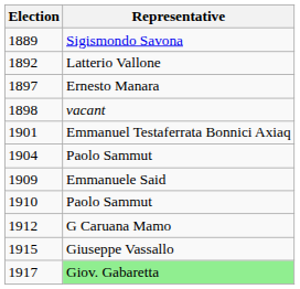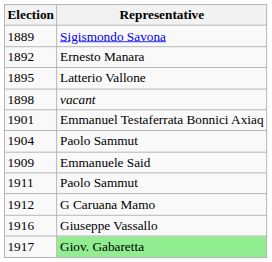row 3 | Representative: Latterio Vallone -> Ernesto Manara
row 4 | Election: 1897 -> 1895
row 4 | Representative: Ernesto Manara -> Latterio Vallone
row 9 | Election: 1910 -> 1911
row 11 | Election: 1915 -> 1916
